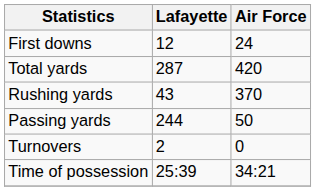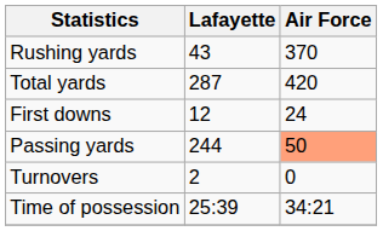rows swapped: First downs <-> Rushing yards
Passing yards | Air Force: no background -> lightsalmon background
